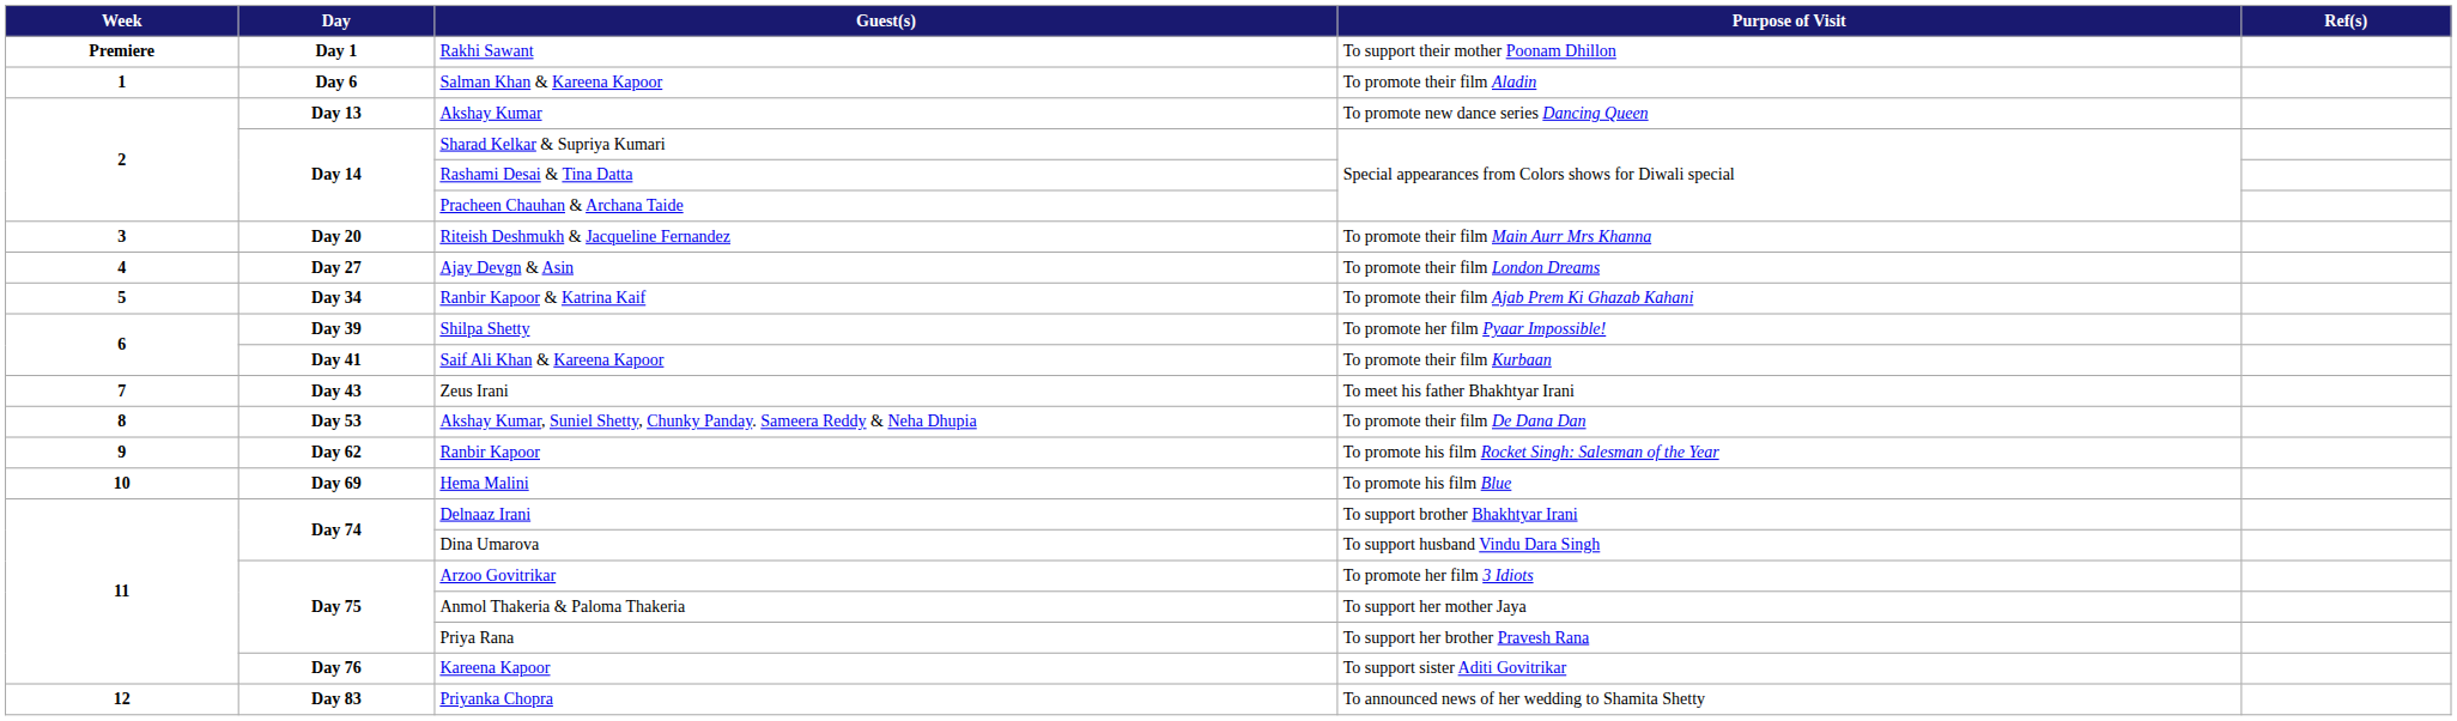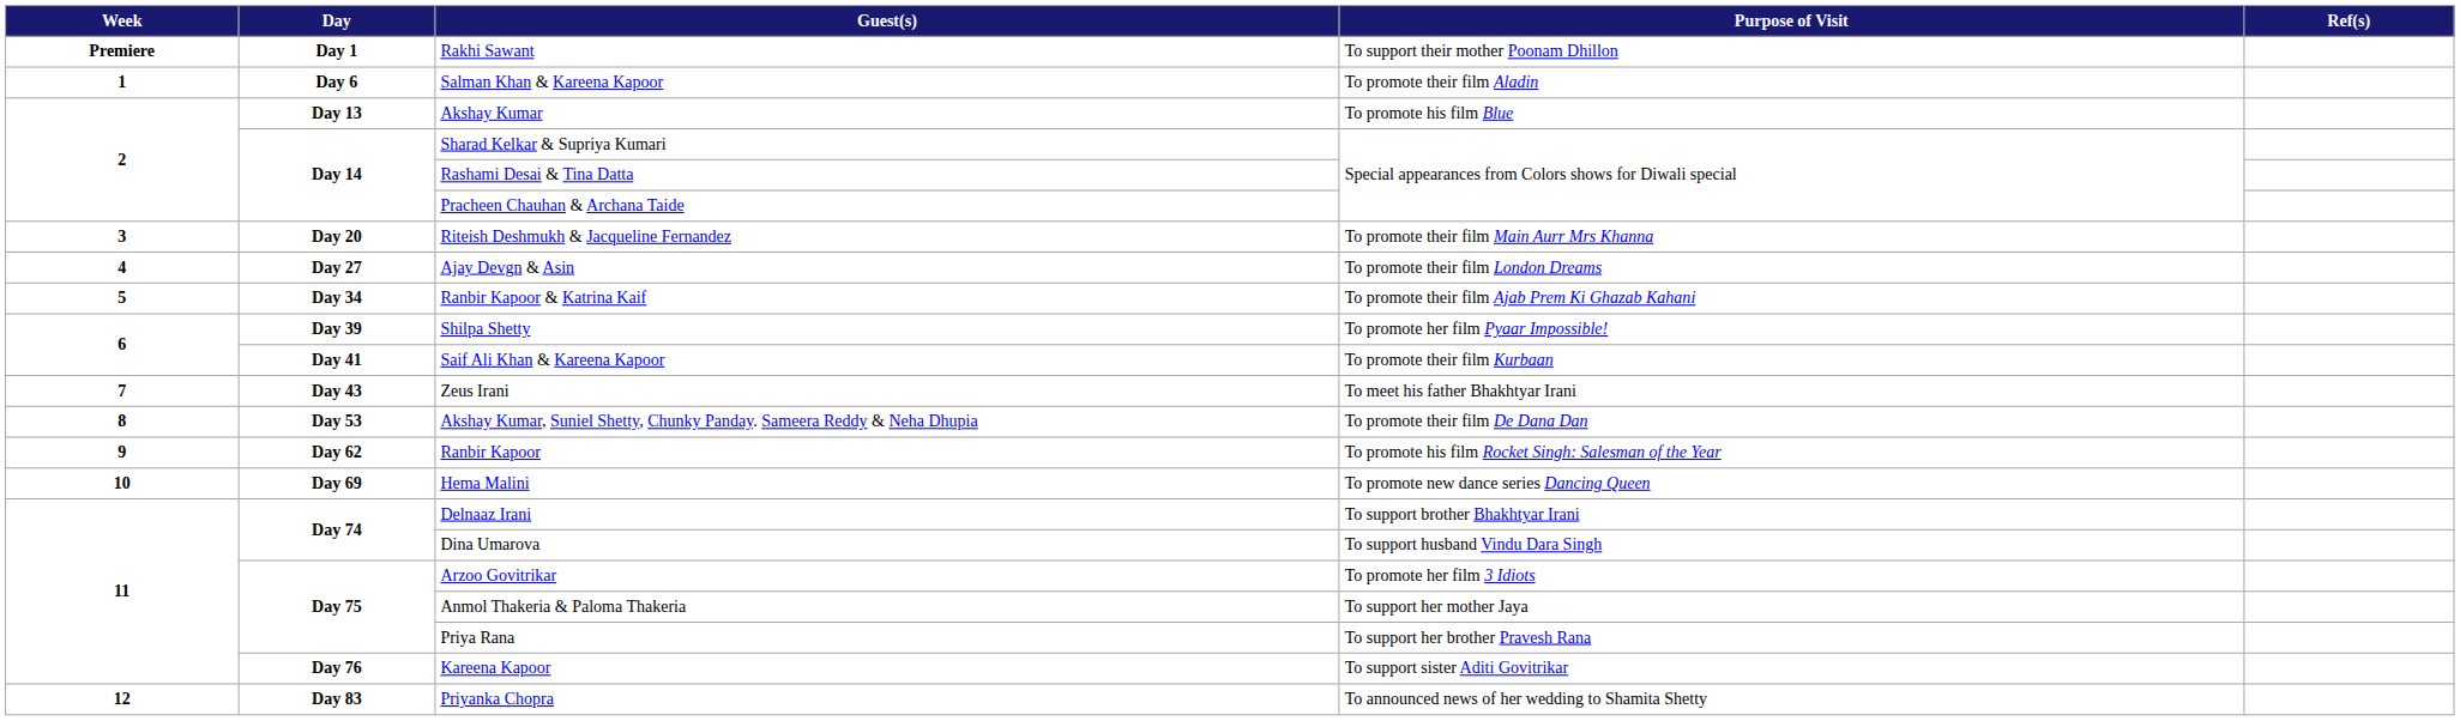Akshay Kumar | Purpose of Visit: To promote new dance series Dancing Queen -> To promote his film Blue
Hema Malini | Purpose of Visit: To promote his film Blue -> To promote new dance series Dancing Queen
